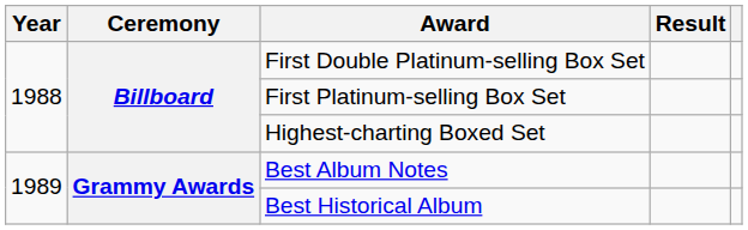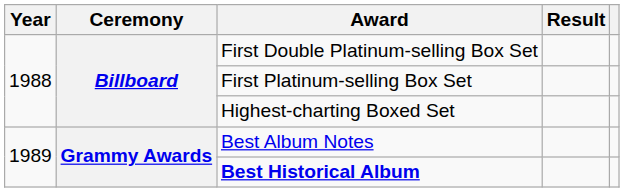Best Historical Album | Award: normal -> bold
